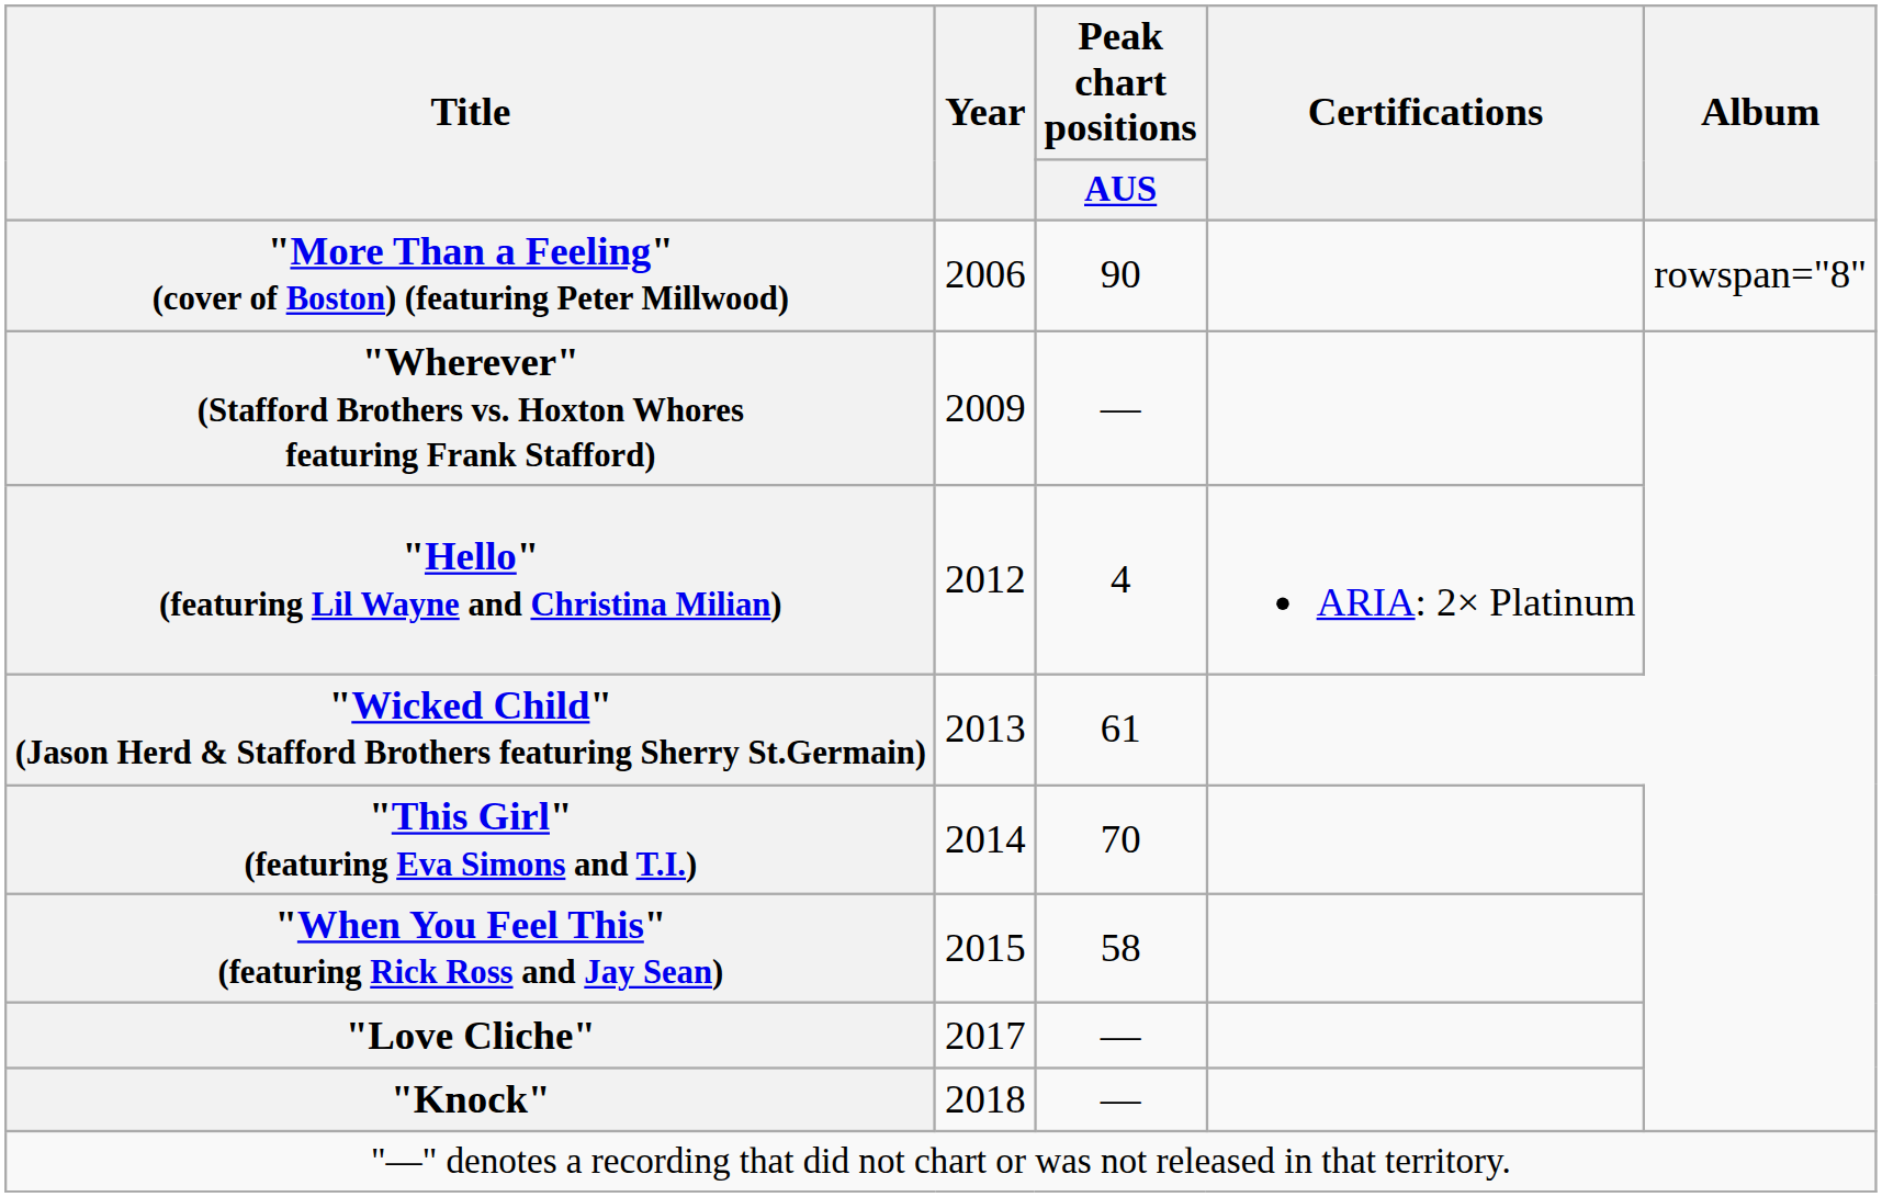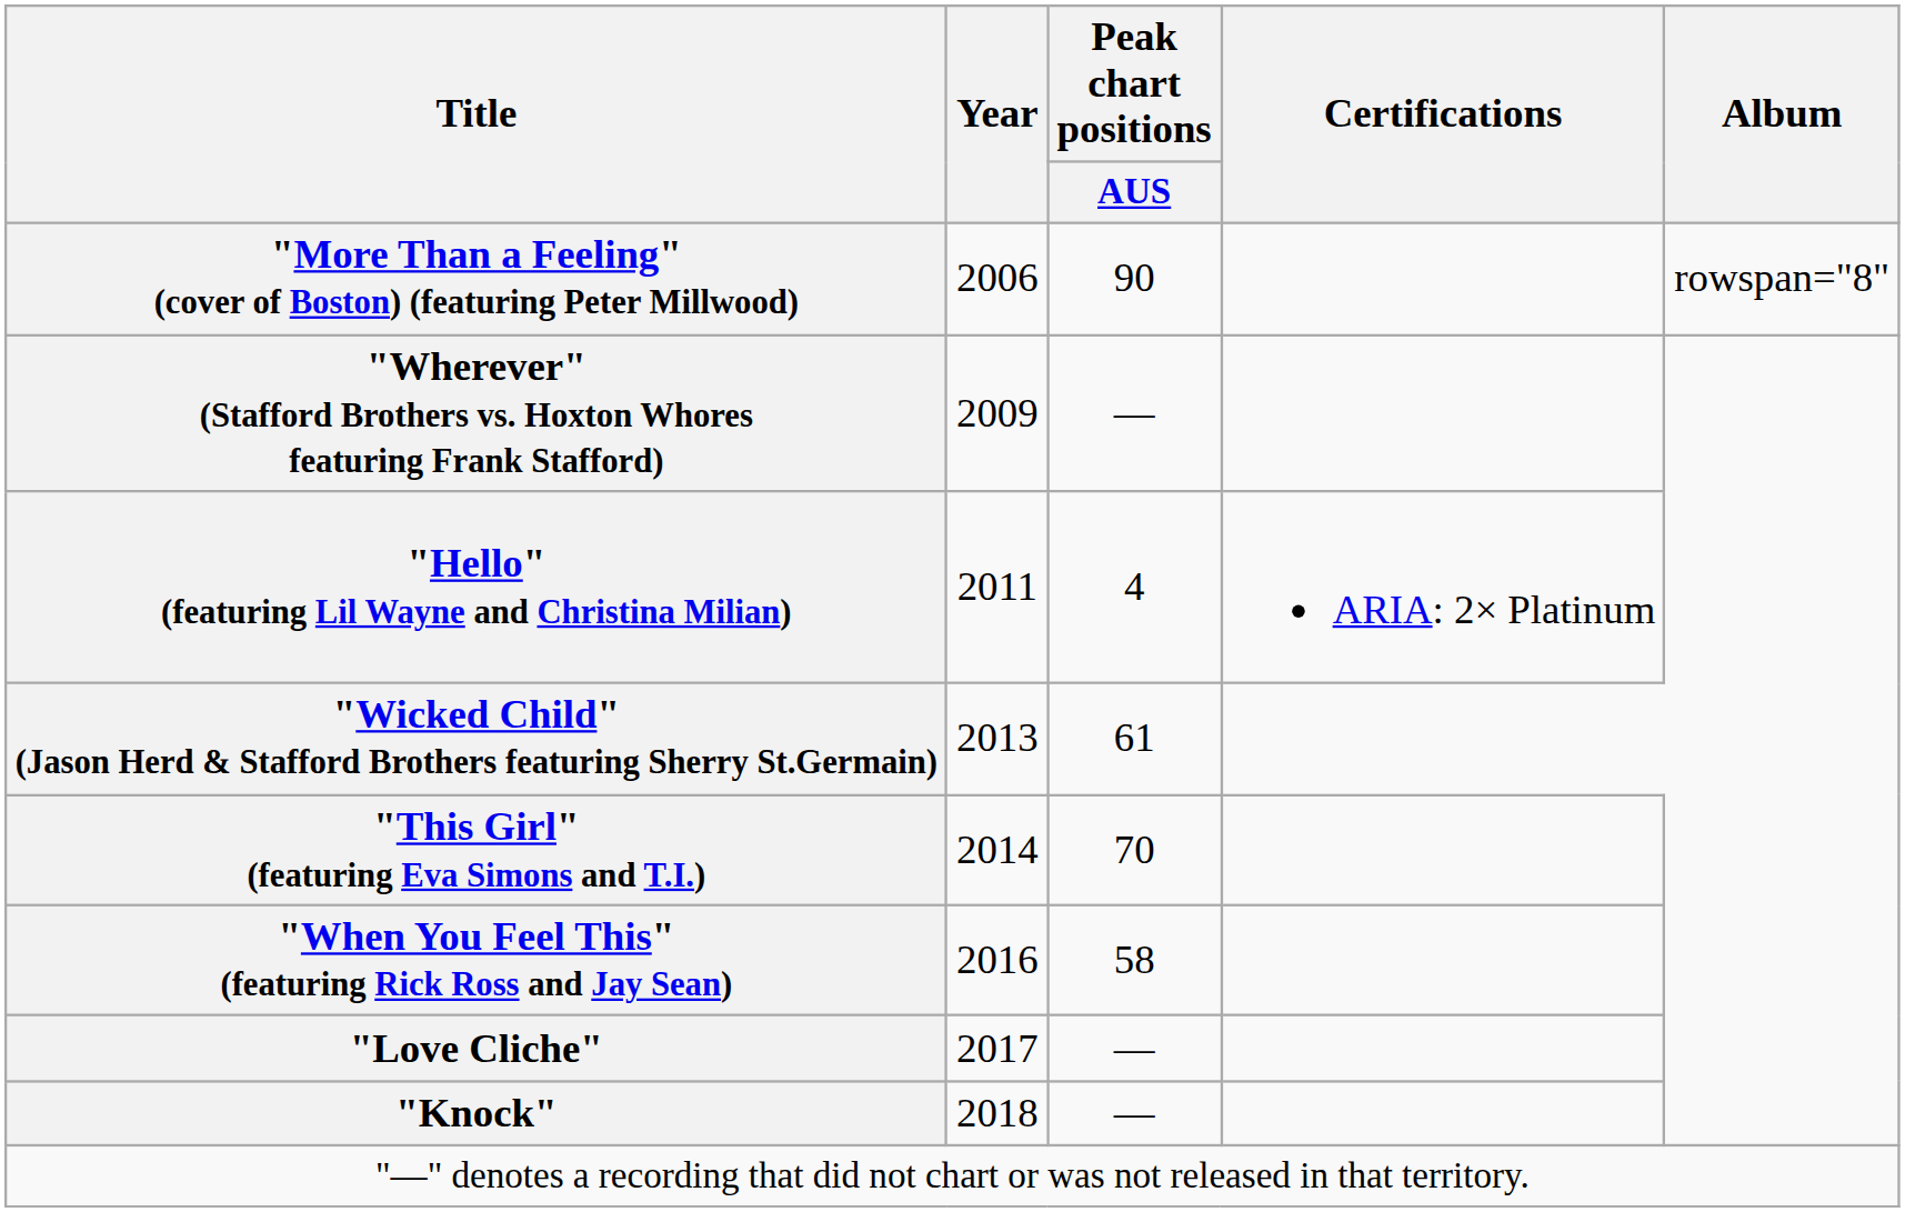"Hello" (featuring Lil Wayne and Christina Milian) | Year: 2012 -> 2011
"When You Feel This" (featuring Rick Ross and Jay Sean) | Year: 2015 -> 2016
